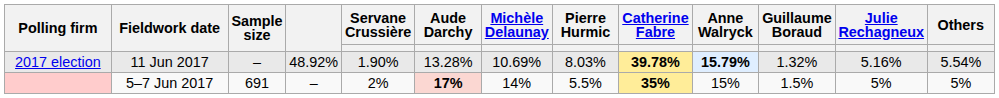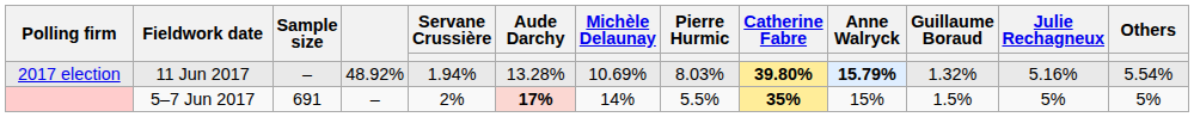2017 election | Servane Crussière: 1.90% -> 1.94%
2017 election | Catherine Fabre: 39.78% -> 39.80%
